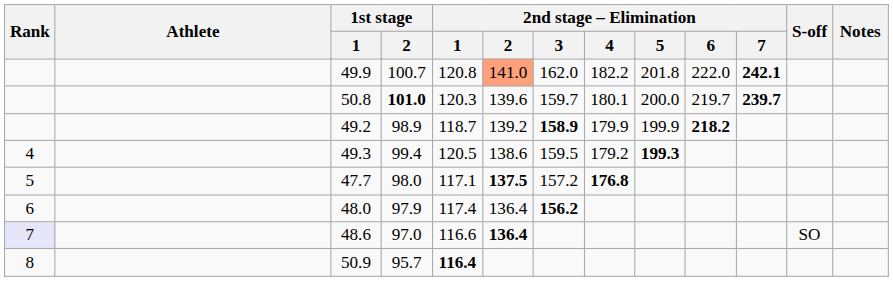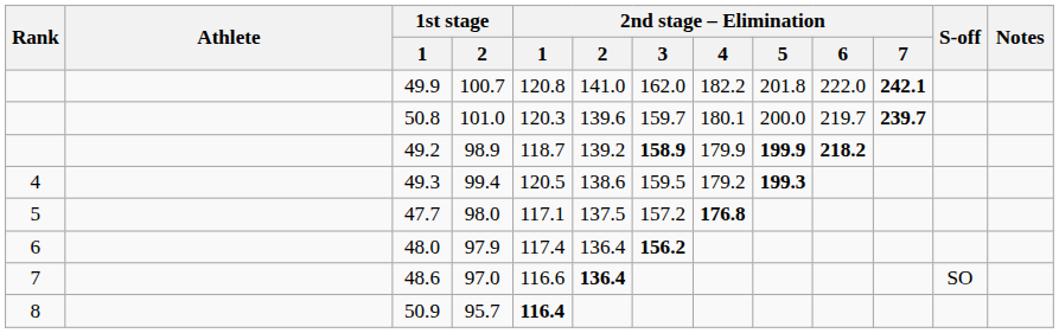49.9 | 2nd stage – Elimination / 2: lightsalmon background -> no background
50.8 | 1st stage / 2: bold -> normal
49.2 | 2nd stage – Elimination / 5: normal -> bold
47.7 | 2nd stage – Elimination / 2: bold -> normal
48.6 | Rank: lavender background -> no background
